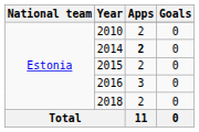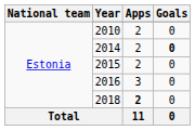2014 | Apps: bold -> normal
2014 | Goals: normal -> bold
2018 | Apps: normal -> bold
